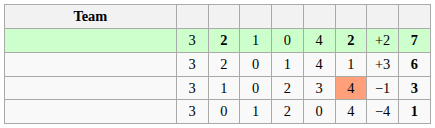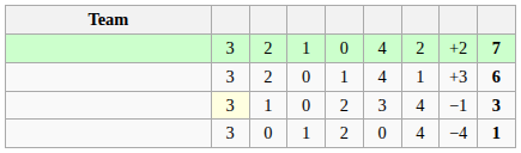row 2 | column 3: bold -> normal
row 2 | column 7: bold -> normal
row 4 | column 2: no background -> lightyellow background
row 4 | column 7: lightsalmon background -> no background
